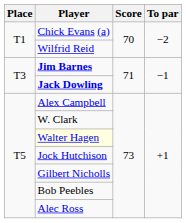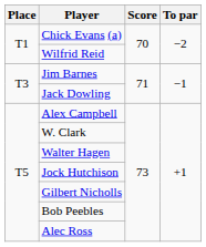Jim Barnes | Player: bold -> normal
Jack Dowling | Player: bold -> normal
Walter Hagen | Player: lightyellow background -> no background
